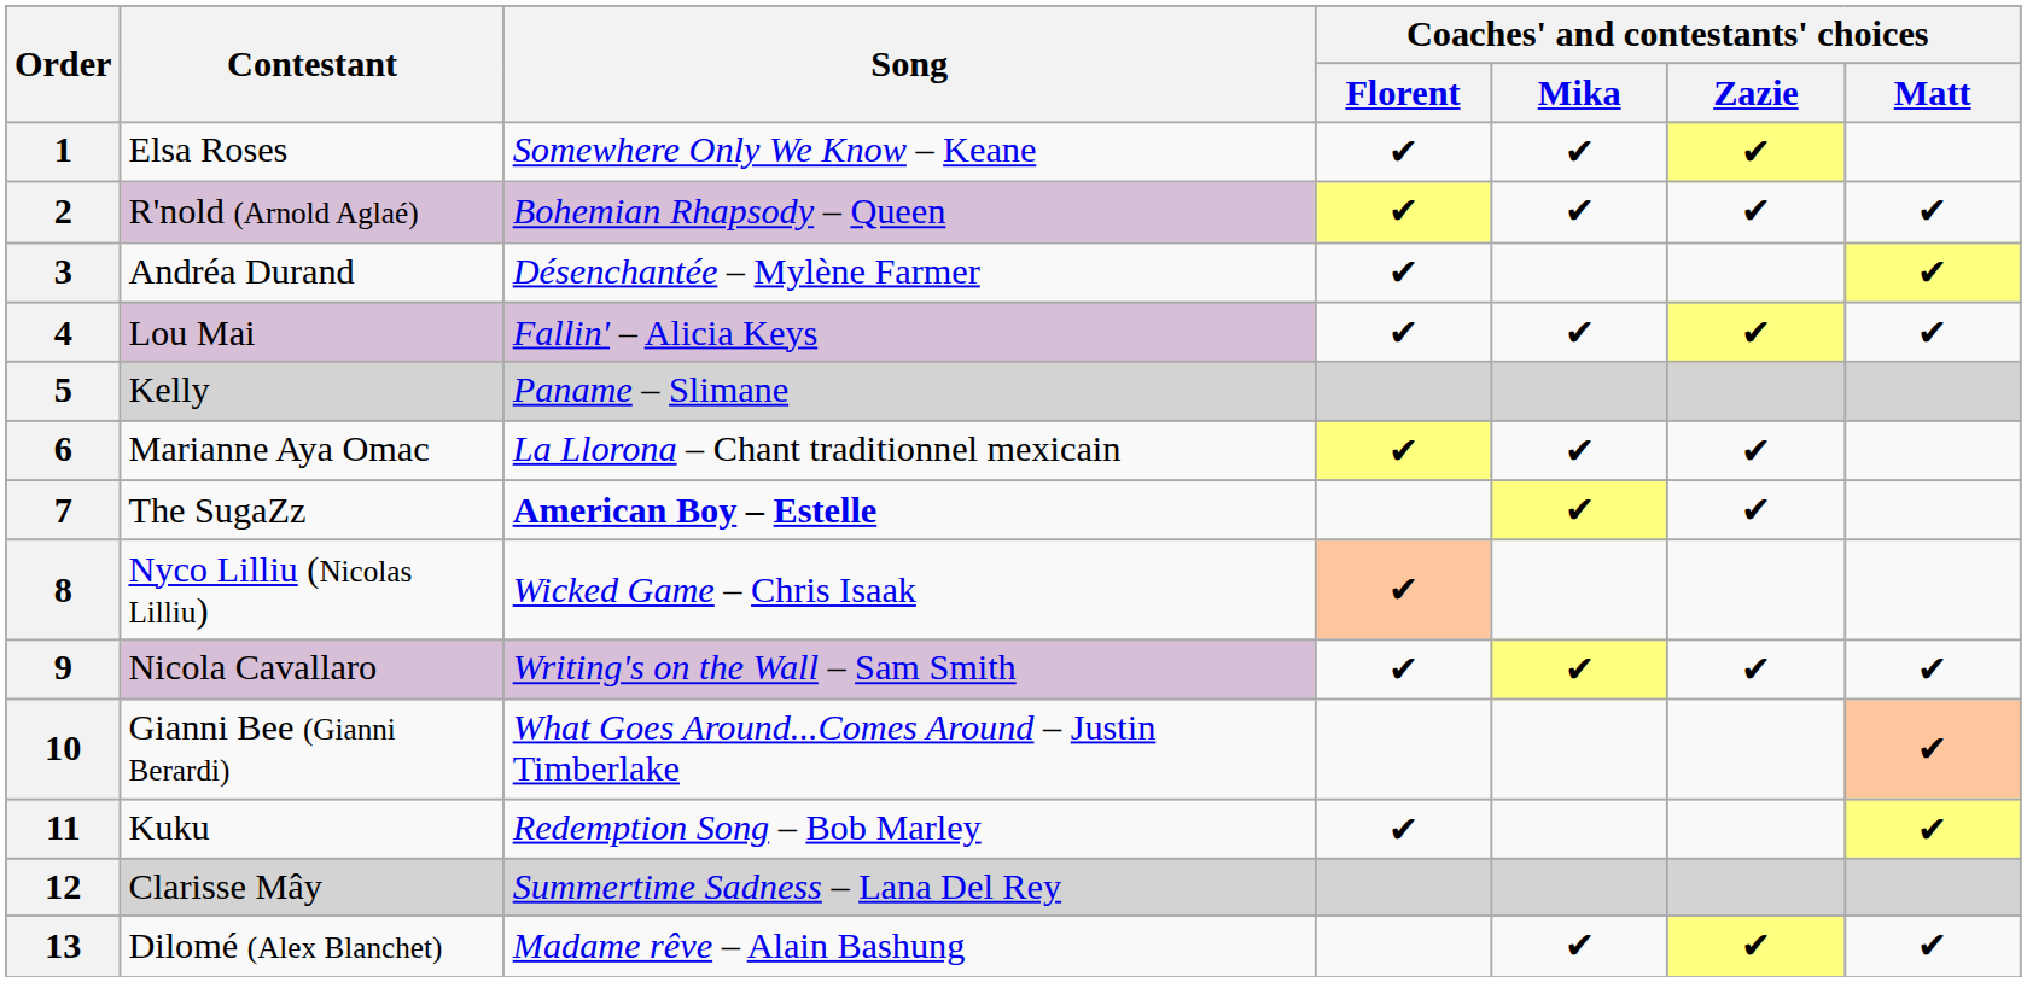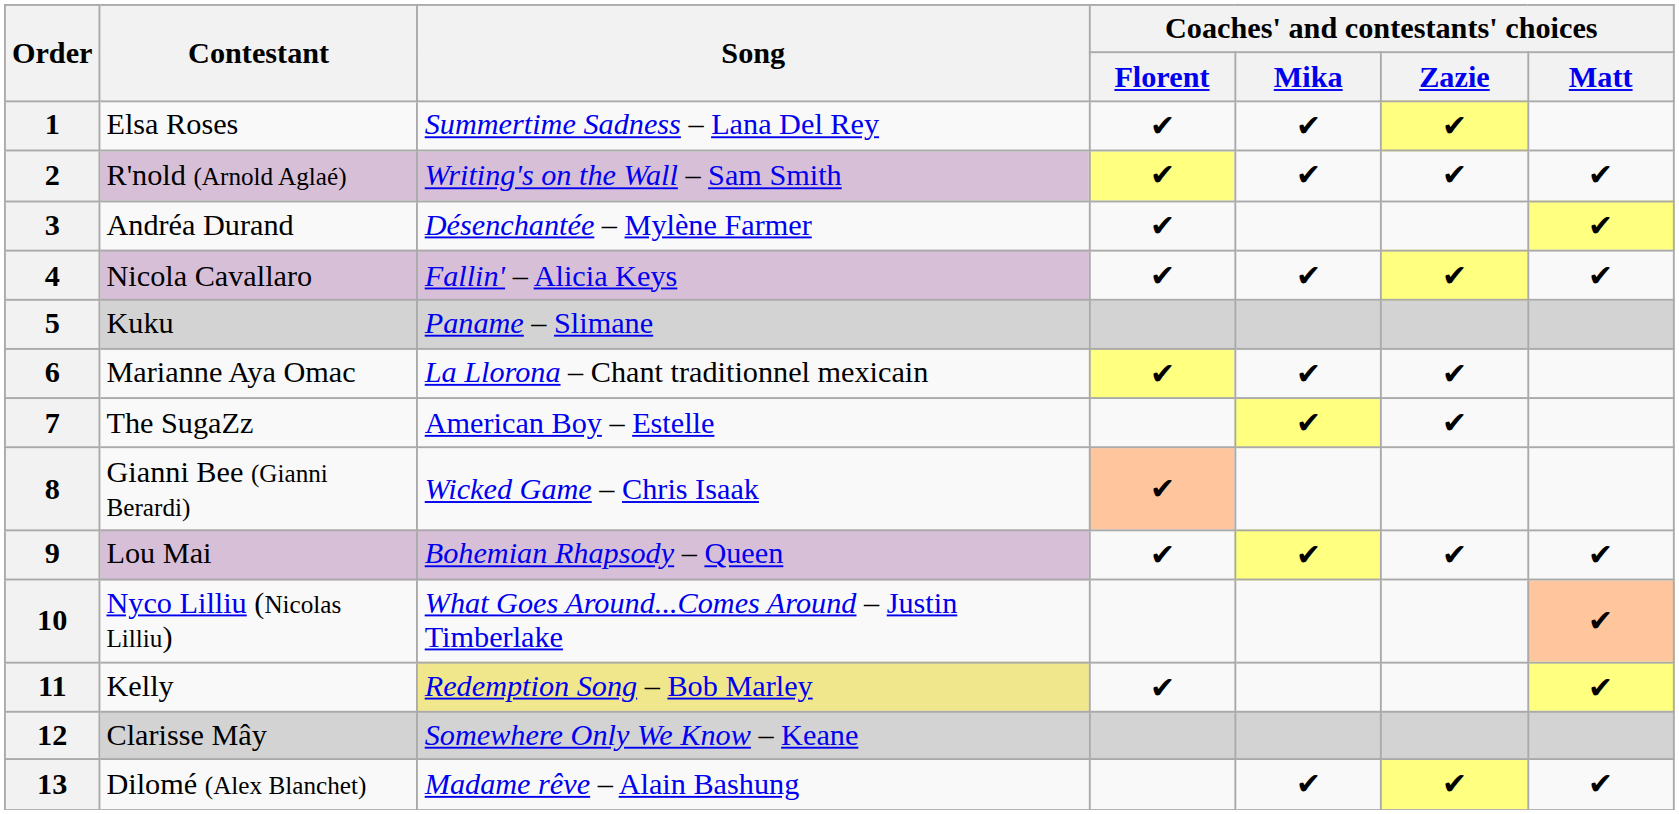1 | Song: Somewhere Only We Know – Keane -> Summertime Sadness – Lana Del Rey
2 | Song: Bohemian Rhapsody – Queen -> Writing's on the Wall – Sam Smith
4 | Contestant: Lou Mai -> Nicola Cavallaro
5 | Contestant: Kelly -> Kuku
7 | Song: bold -> normal
8 | Contestant: Nyco Lilliu (Nicolas Lilliu) -> Gianni Bee (Gianni Berardi)
9 | Contestant: Nicola Cavallaro -> Lou Mai
9 | Song: Writing's on the Wall – Sam Smith -> Bohemian Rhapsody – Queen
10 | Contestant: Gianni Bee (Gianni Berardi) -> Nyco Lilliu (Nicolas Lilliu)
11 | Contestant: Kuku -> Kelly
11 | Song: no background -> khaki background
12 | Song: Summertime Sadness – Lana Del Rey -> Somewhere Only We Know – Keane
